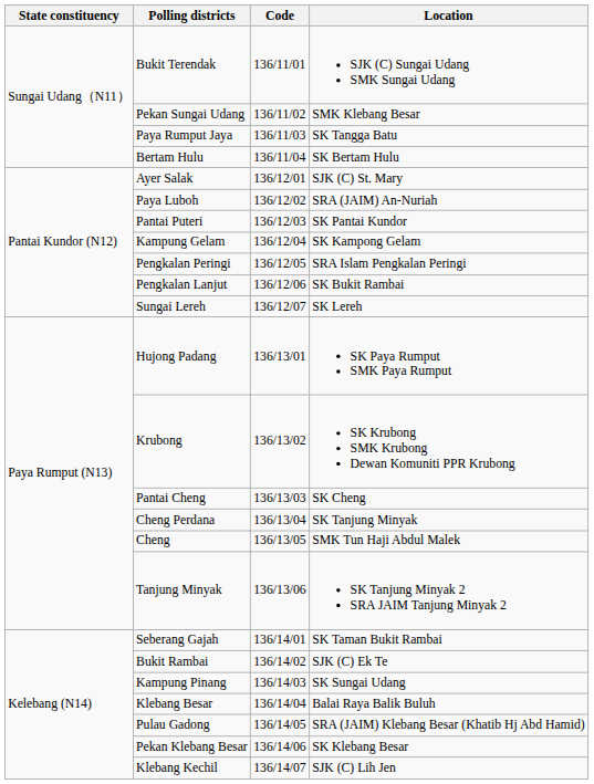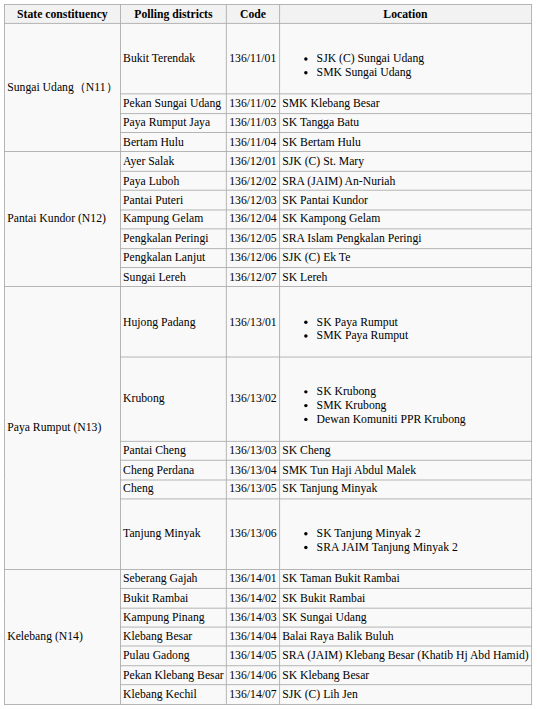Pengkalan Lanjut | Location: SK Bukit Rambai -> SJK (C) Ek Te
Cheng Perdana | Location: SK Tanjung Minyak -> SMK Tun Haji Abdul Malek
Cheng | Location: SMK Tun Haji Abdul Malek -> SK Tanjung Minyak
Bukit Rambai | Location: SJK (C) Ek Te -> SK Bukit Rambai
